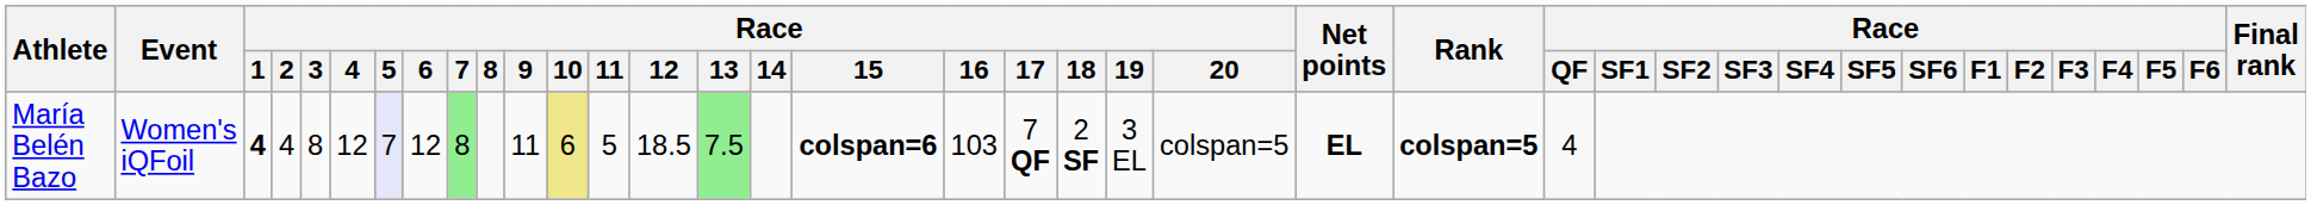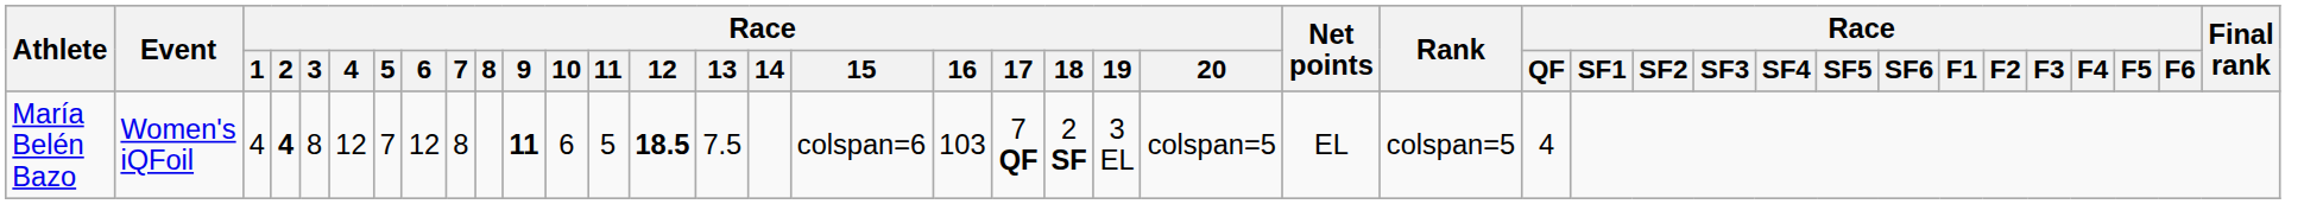María Belén Bazo | Race / 1: bold -> normal
María Belén Bazo | Race / 2: normal -> bold
María Belén Bazo | Race / 5: lavender background -> no background
María Belén Bazo | Race / 7: lightgreen background -> no background
María Belén Bazo | Race / 9: normal -> bold
María Belén Bazo | Race / 10: khaki background -> no background
María Belén Bazo | Race / 12: normal -> bold
María Belén Bazo | Race / 13: lightgreen background -> no background
María Belén Bazo | Race / 15: bold -> normal
María Belén Bazo | Net points: bold -> normal
María Belén Bazo | Rank: bold -> normal
